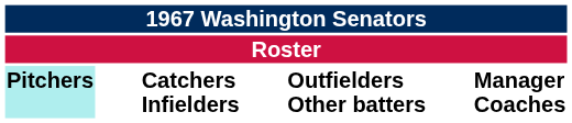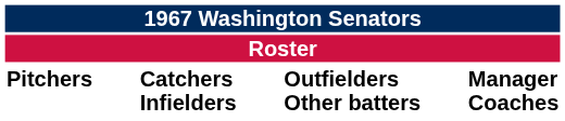Pitchers | column 1: paleturquoise background -> no background
